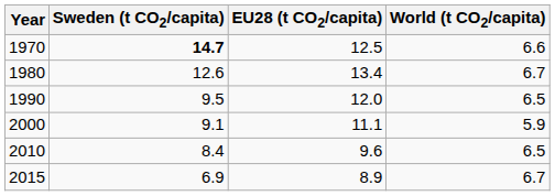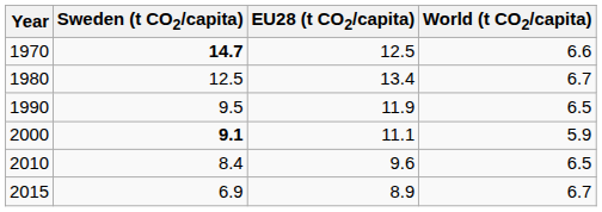1980 | Sweden (t CO2/capita): 12.6 -> 12.5
1990 | EU28 (t CO2/capita): 12.0 -> 11.9
2000 | Sweden (t CO2/capita): normal -> bold
